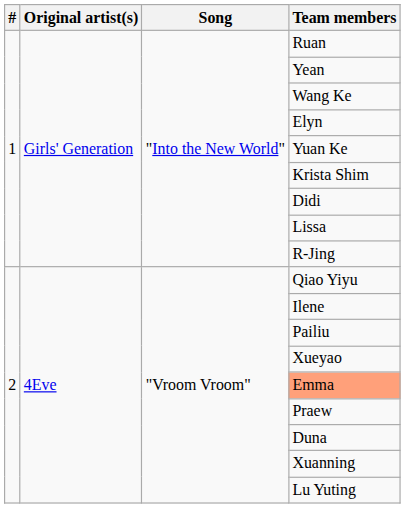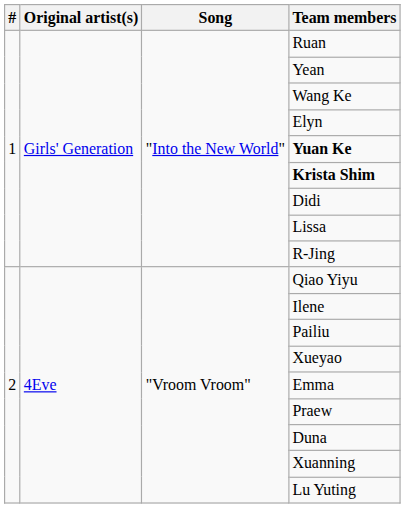Yuan Ke | Team members: normal -> bold
Krista Shim | Team members: normal -> bold
Emma | Team members: lightsalmon background -> no background
